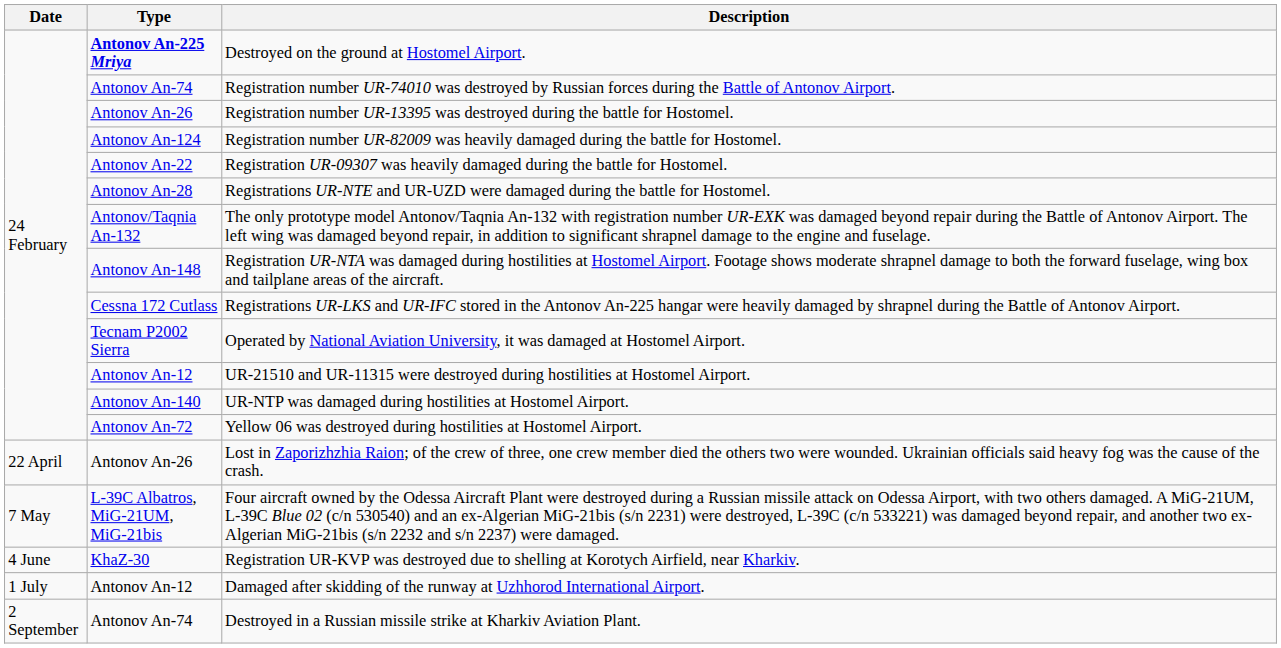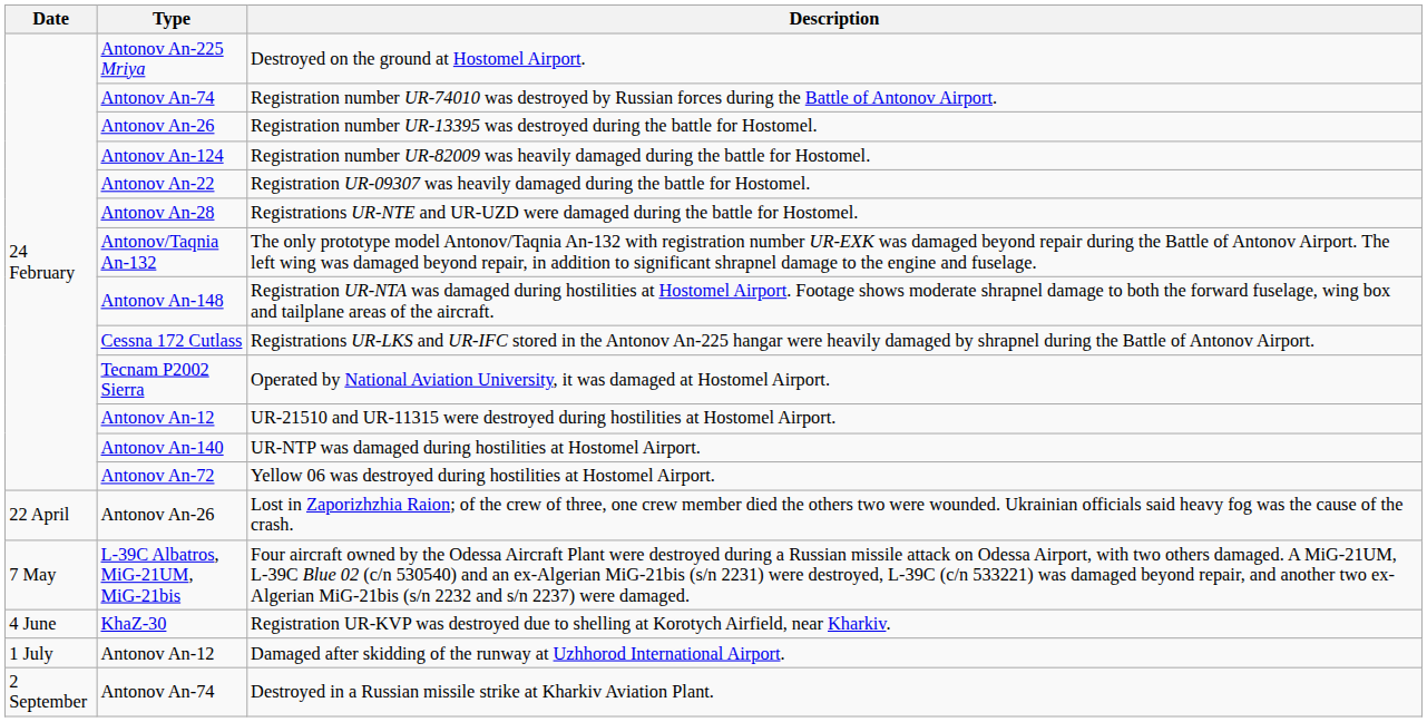Destroyed on the ground at Hostomel Airport. | Type: bold -> normal
